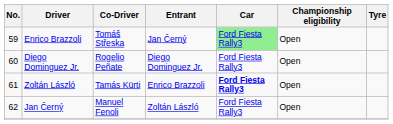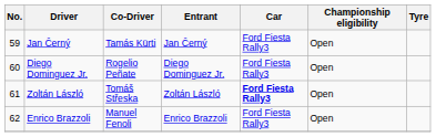row 2 | Driver: Enrico Brazzoli -> Jan Černý
row 2 | Co-Driver: Tomáš Střeska -> Tamás Kürti
row 2 | Car: lightgreen background -> no background
row 4 | Co-Driver: Tamás Kürti -> Tomáš Střeska
row 4 | Entrant: Enrico Brazzoli -> Zoltán László
row 5 | Driver: Jan Černý -> Enrico Brazzoli
row 5 | Entrant: Zoltán László -> Enrico Brazzoli
